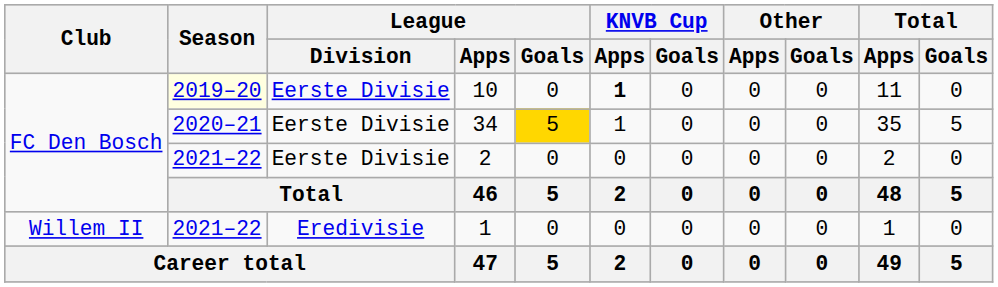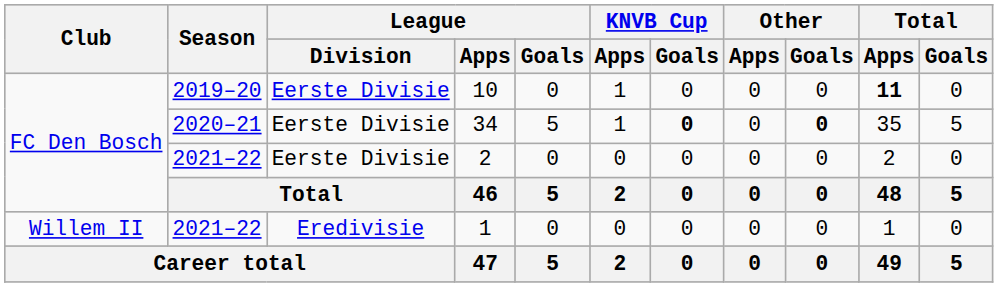10 | Season: lightyellow background -> no background
10 | KNVB Cup / Apps: bold -> normal
10 | Total / Apps: normal -> bold
34 | League / Goals: gold background -> no background
34 | KNVB Cup / Goals: normal -> bold
34 | Other / Goals: normal -> bold
